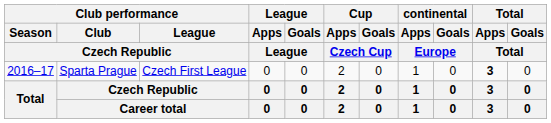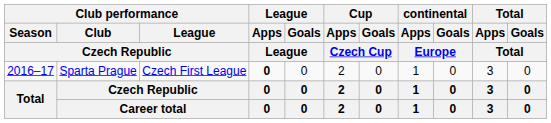Sparta Prague | League / Apps / League: normal -> bold
Sparta Prague | Total / Apps / Total: bold -> normal
